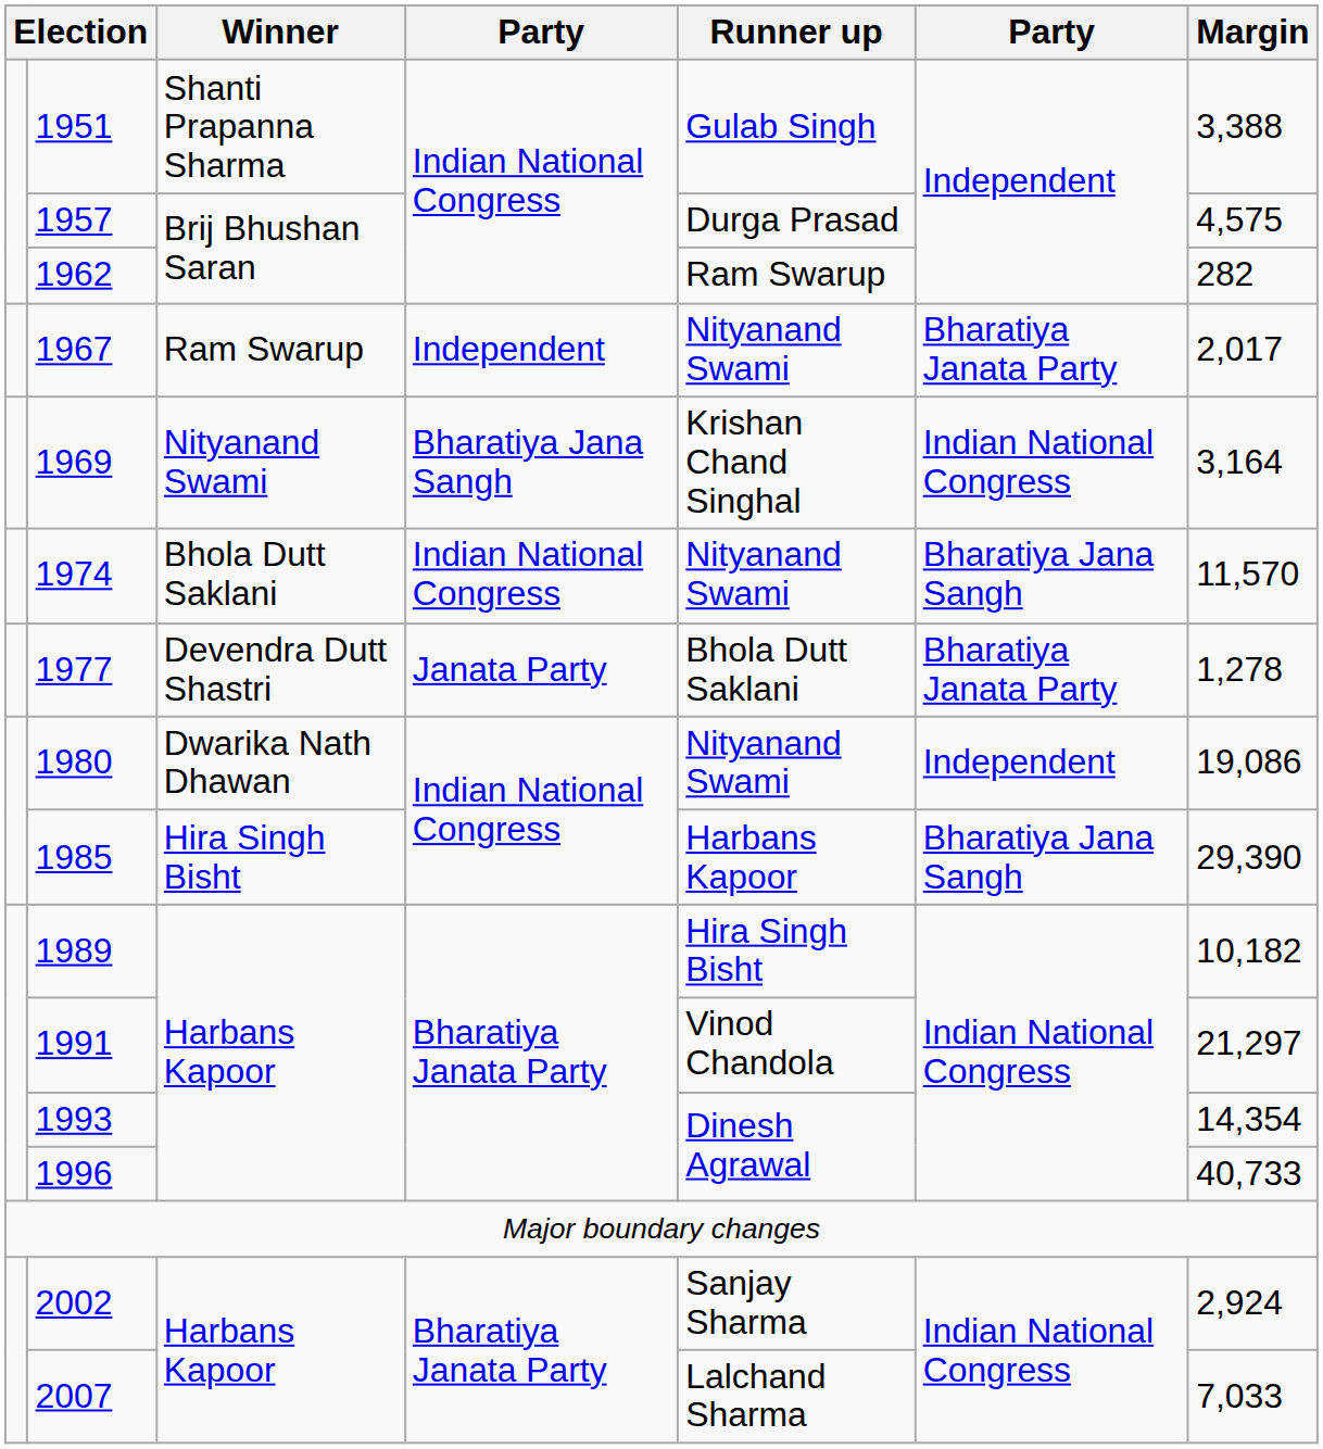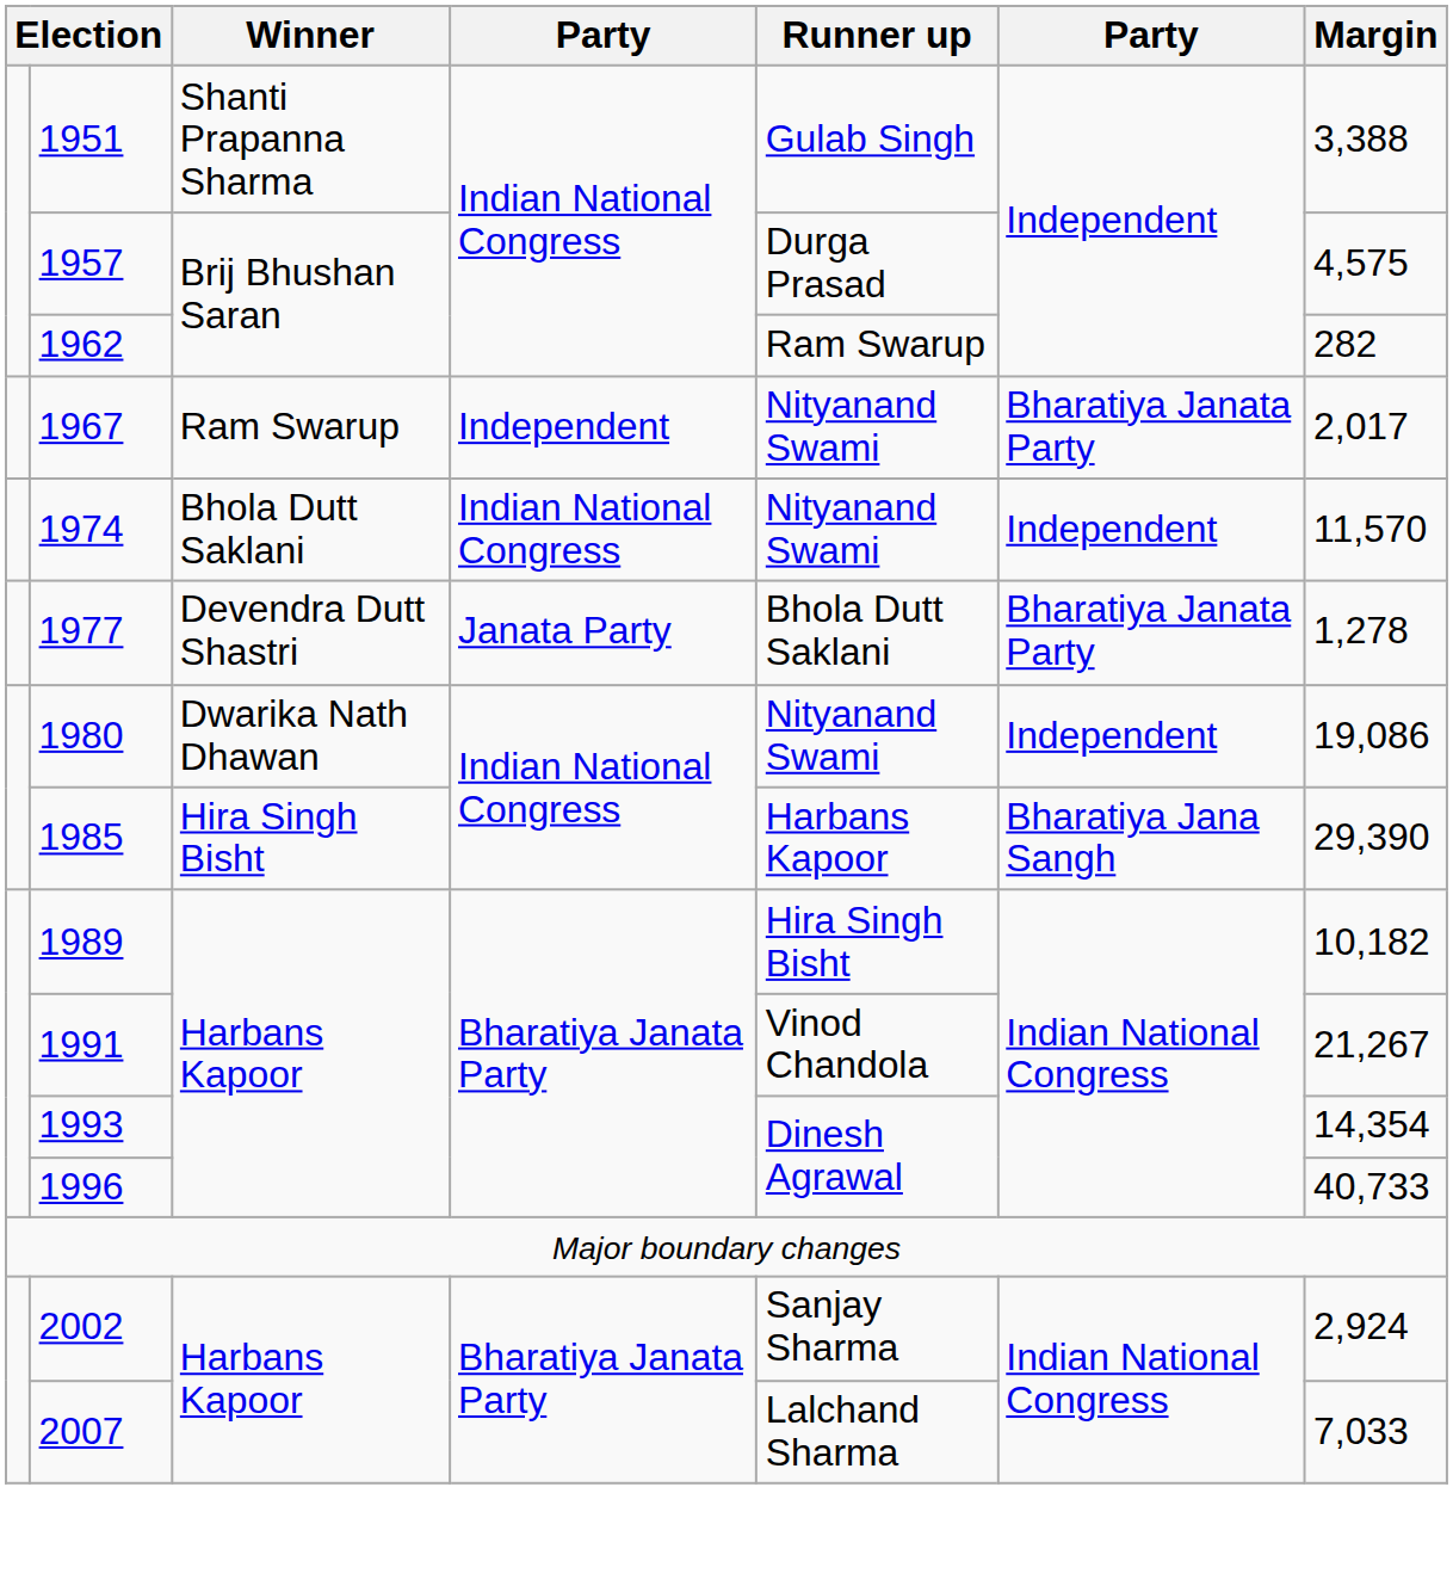- row: 1969 | Nityanand Swami | Bharatiya Jana Sangh | Krishan Chand Singhal | Indian National Congress | 3,164
1974 | column 6: Bharatiya Jana Sangh -> Independent
1991 | Margin: 21,297 -> 21,267
